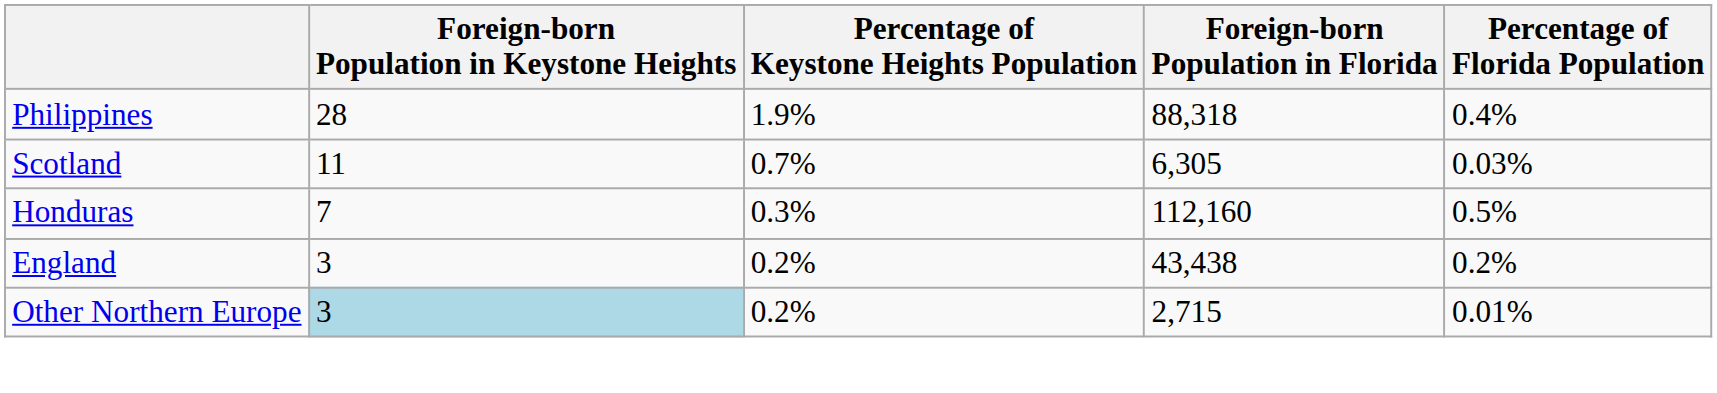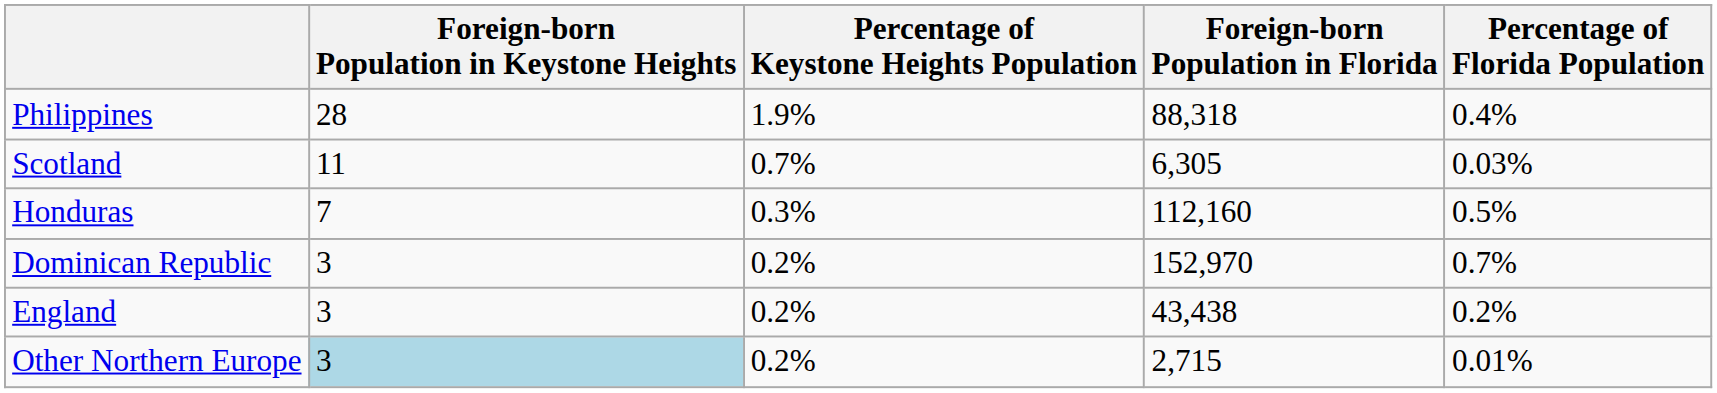+ row: Dominican Republic | 3 | 0.2% | 152,970 | 0.7%
